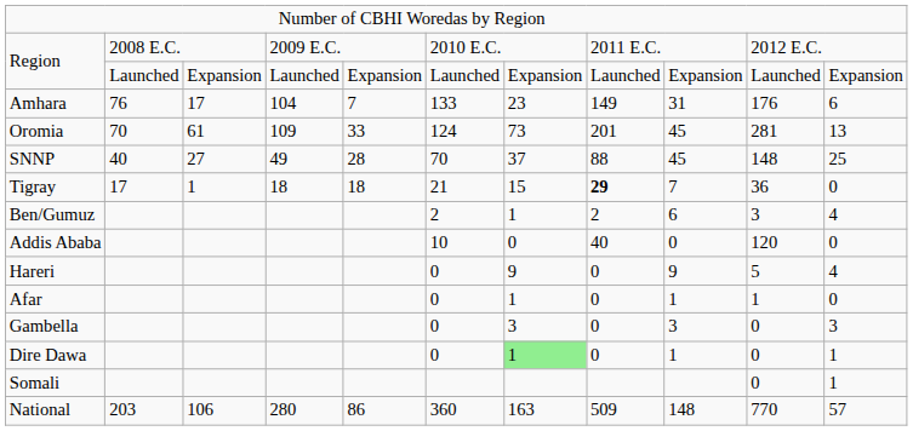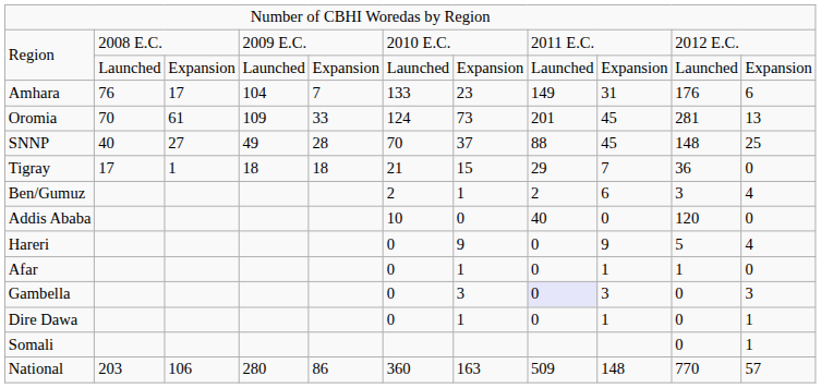Tigray | column 8: bold -> normal
Gambella | column 8: no background -> lavender background
Dire Dawa | column 7: lightgreen background -> no background
